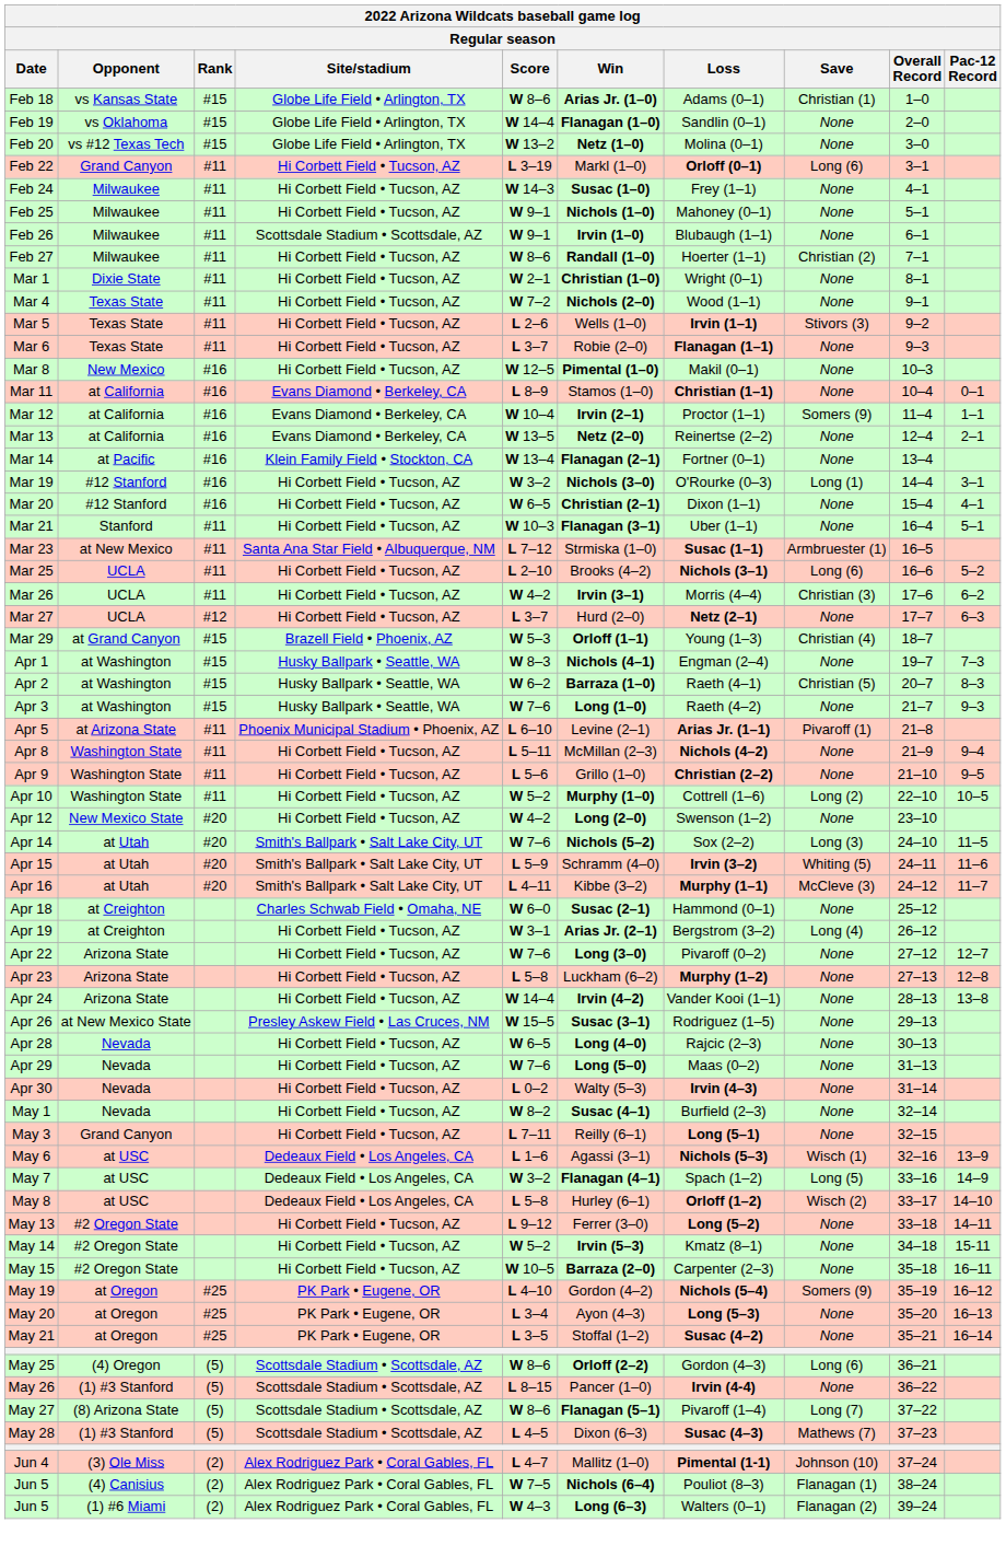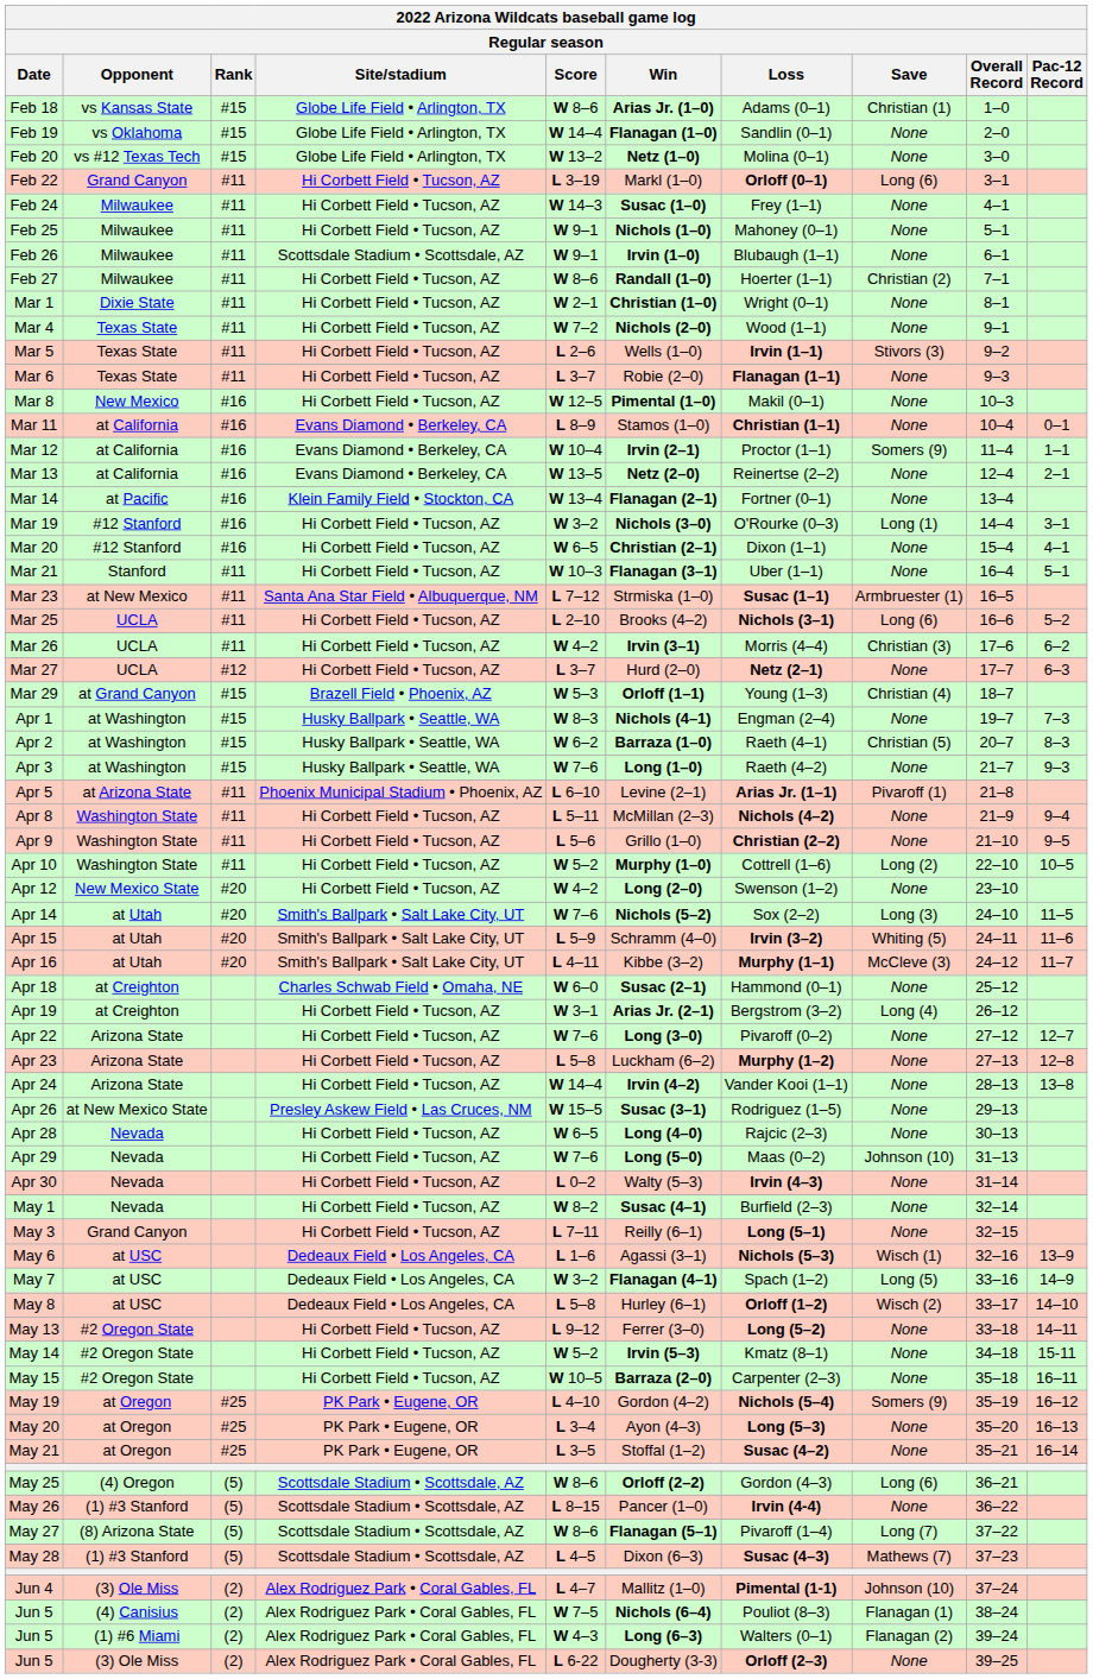Apr 29 | Save: None -> Johnson (10)
+ row: Jun 5 | (3) Ole Miss | (2) | Alex Rodriguez Park • Coral Gables, FL | L 6-22 | Dougherty (3-3) | Orloff (2–3) | None | 39–25
